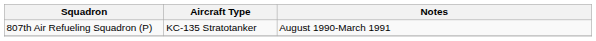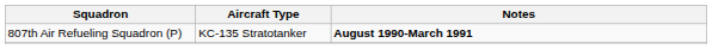807th Air Refueling Squadron (P) | Notes: normal -> bold
